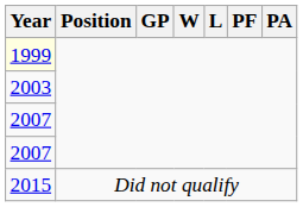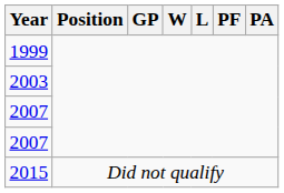1999 | Year: lightyellow background -> no background
